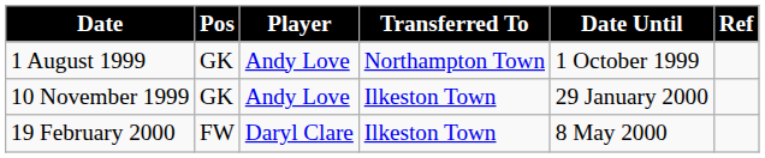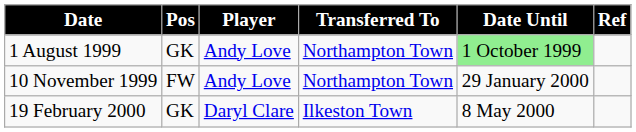1 August 1999 | Date Until: no background -> lightgreen background
10 November 1999 | Pos: GK -> FW
10 November 1999 | Transferred To: Ilkeston Town -> Northampton Town
19 February 2000 | Pos: FW -> GK
